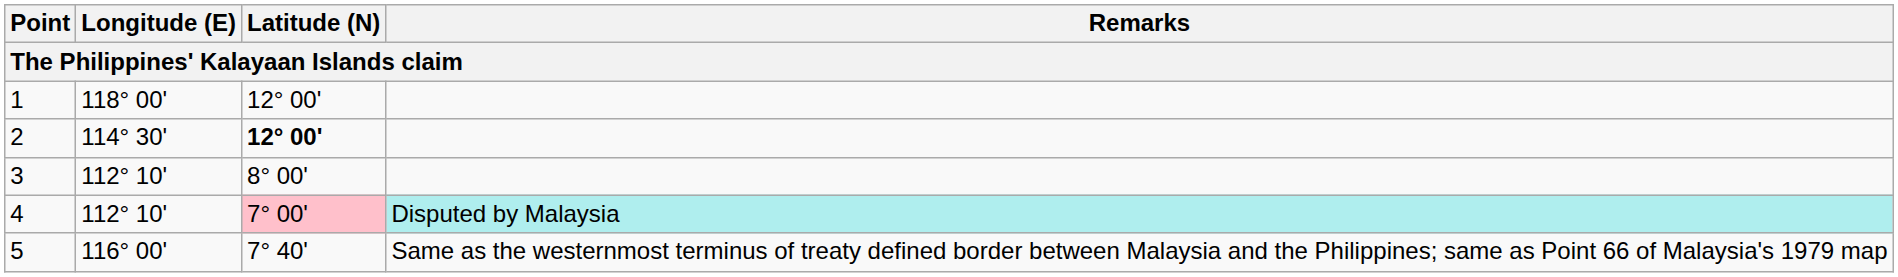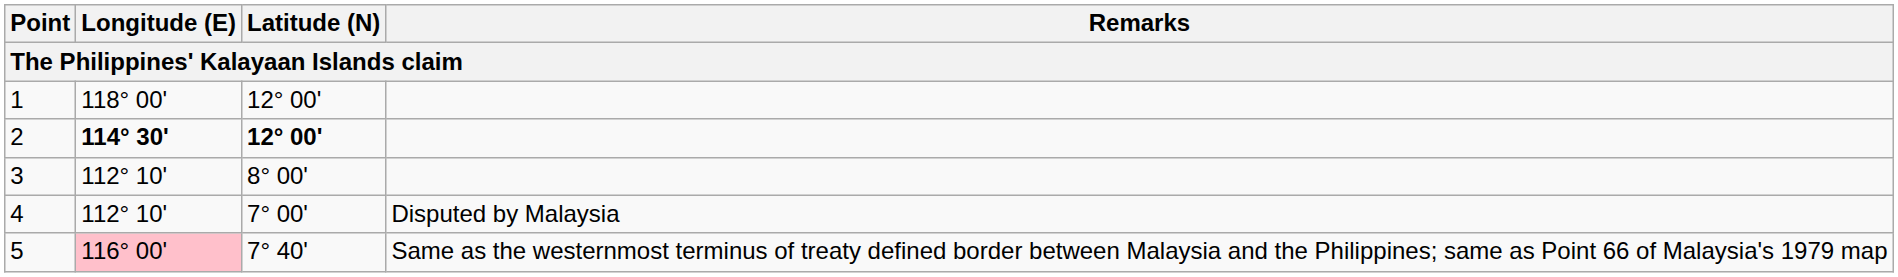2 | Longitude (E): normal -> bold
4 | Latitude (N): pink background -> no background
4 | Remarks: paleturquoise background -> no background
5 | Longitude (E): no background -> pink background
